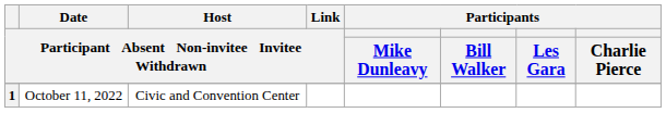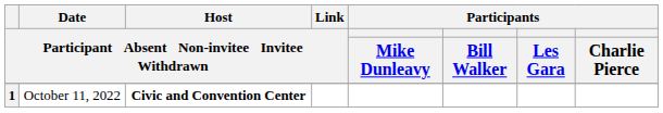1 | Host / Participant Absent Non-invitee Invitee Withdrawn: normal -> bold
